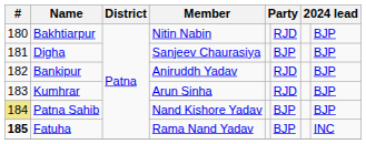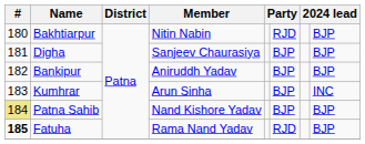Bankipur | column 6: RJD -> BJP
Kumhrar | column 6: RJD -> BJP
Kumhrar | column 8: BJP -> INC
Fatuha | column 6: BJP -> RJD
Fatuha | column 8: INC -> BJP
